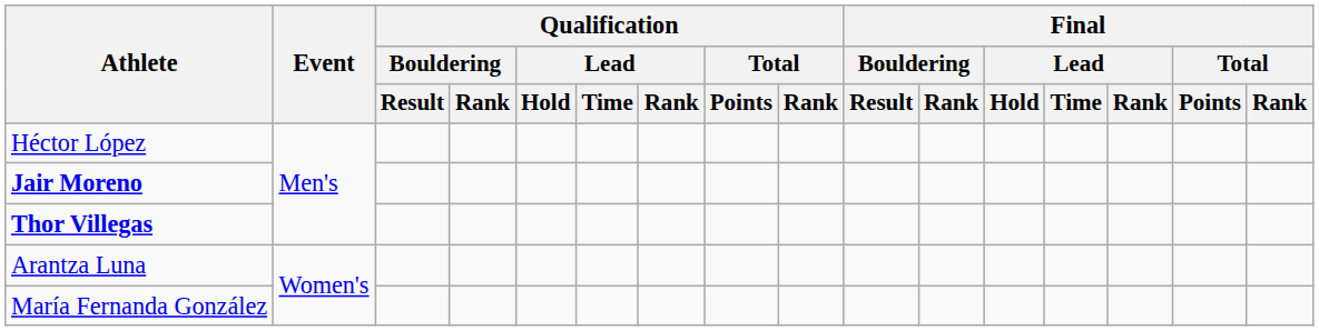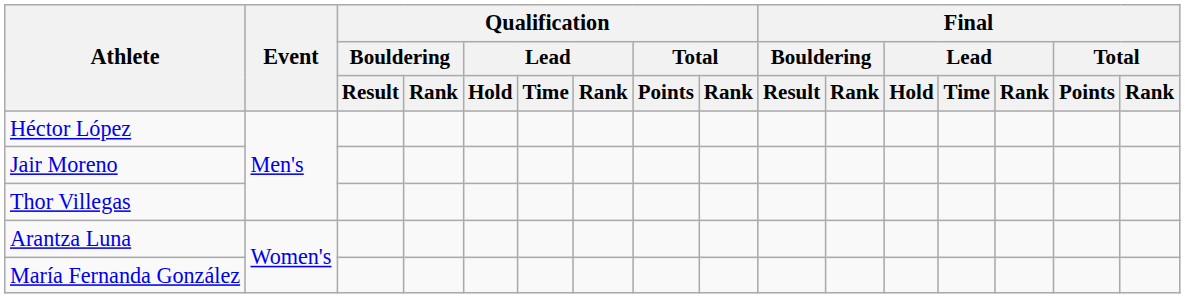Jair Moreno | Athlete: bold -> normal
Thor Villegas | Athlete: bold -> normal
